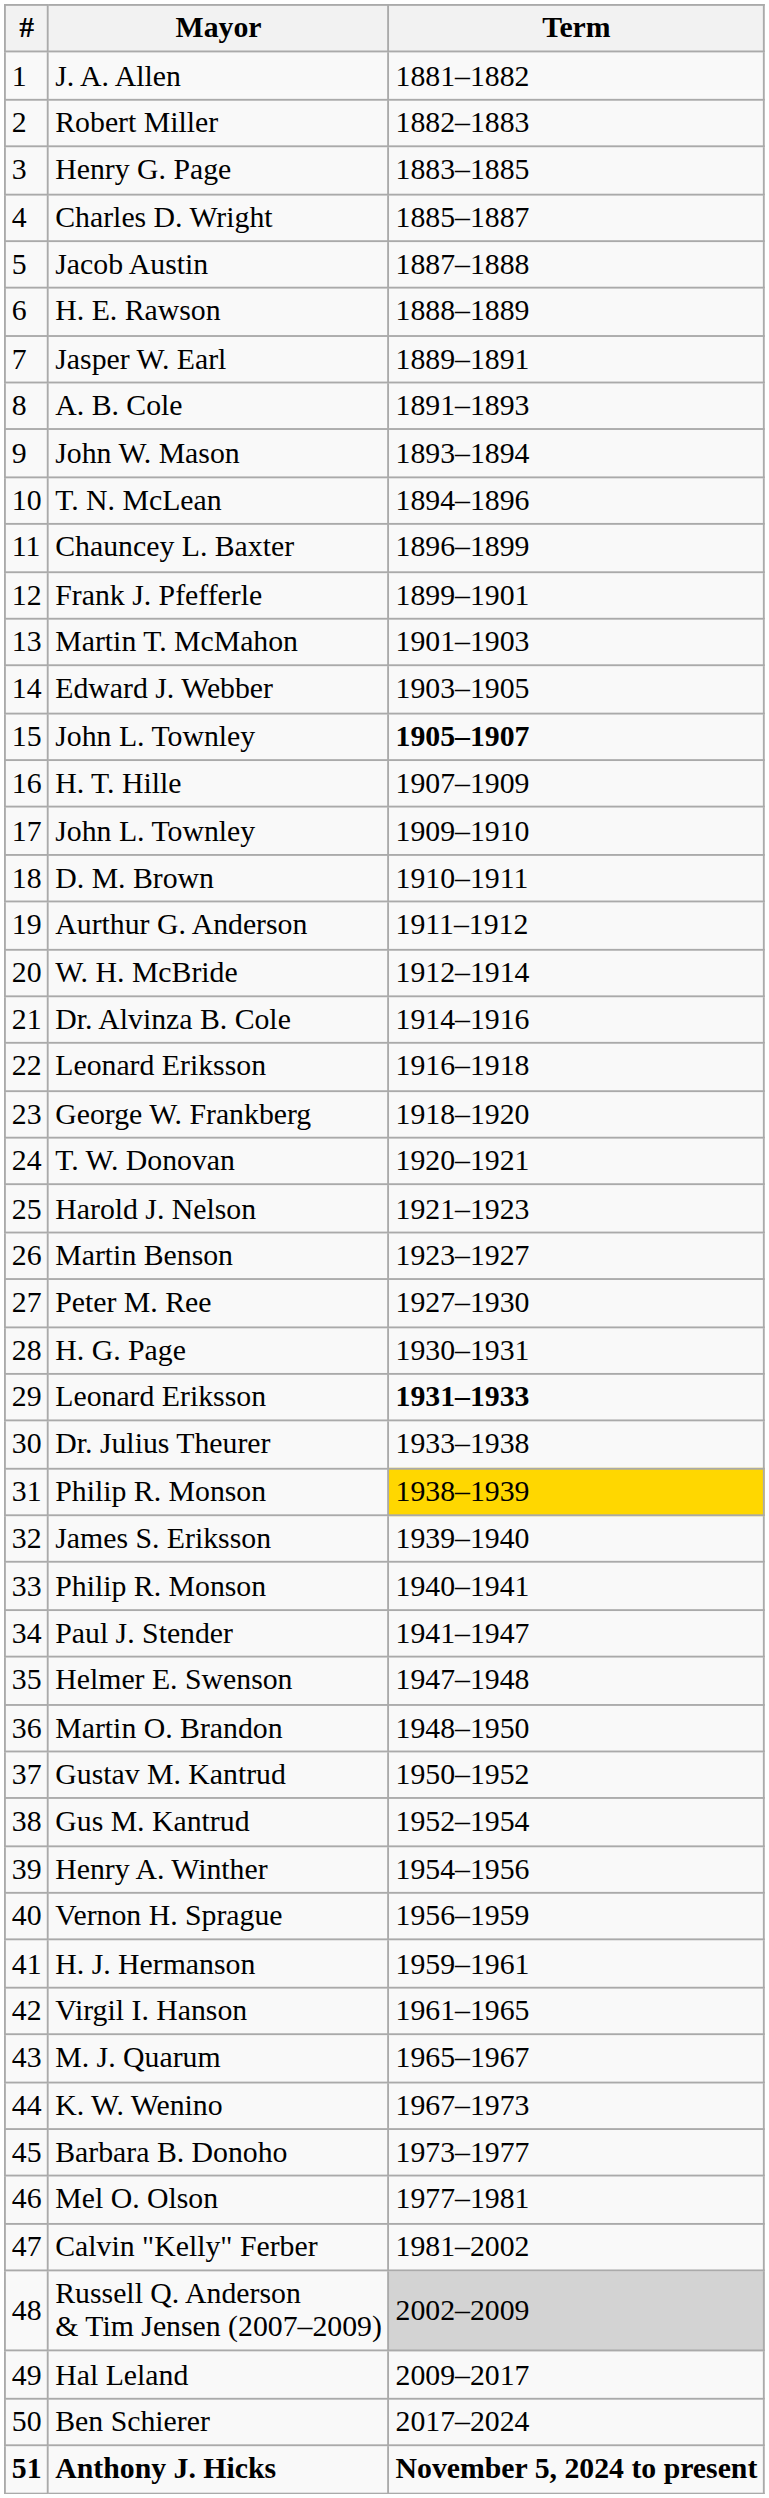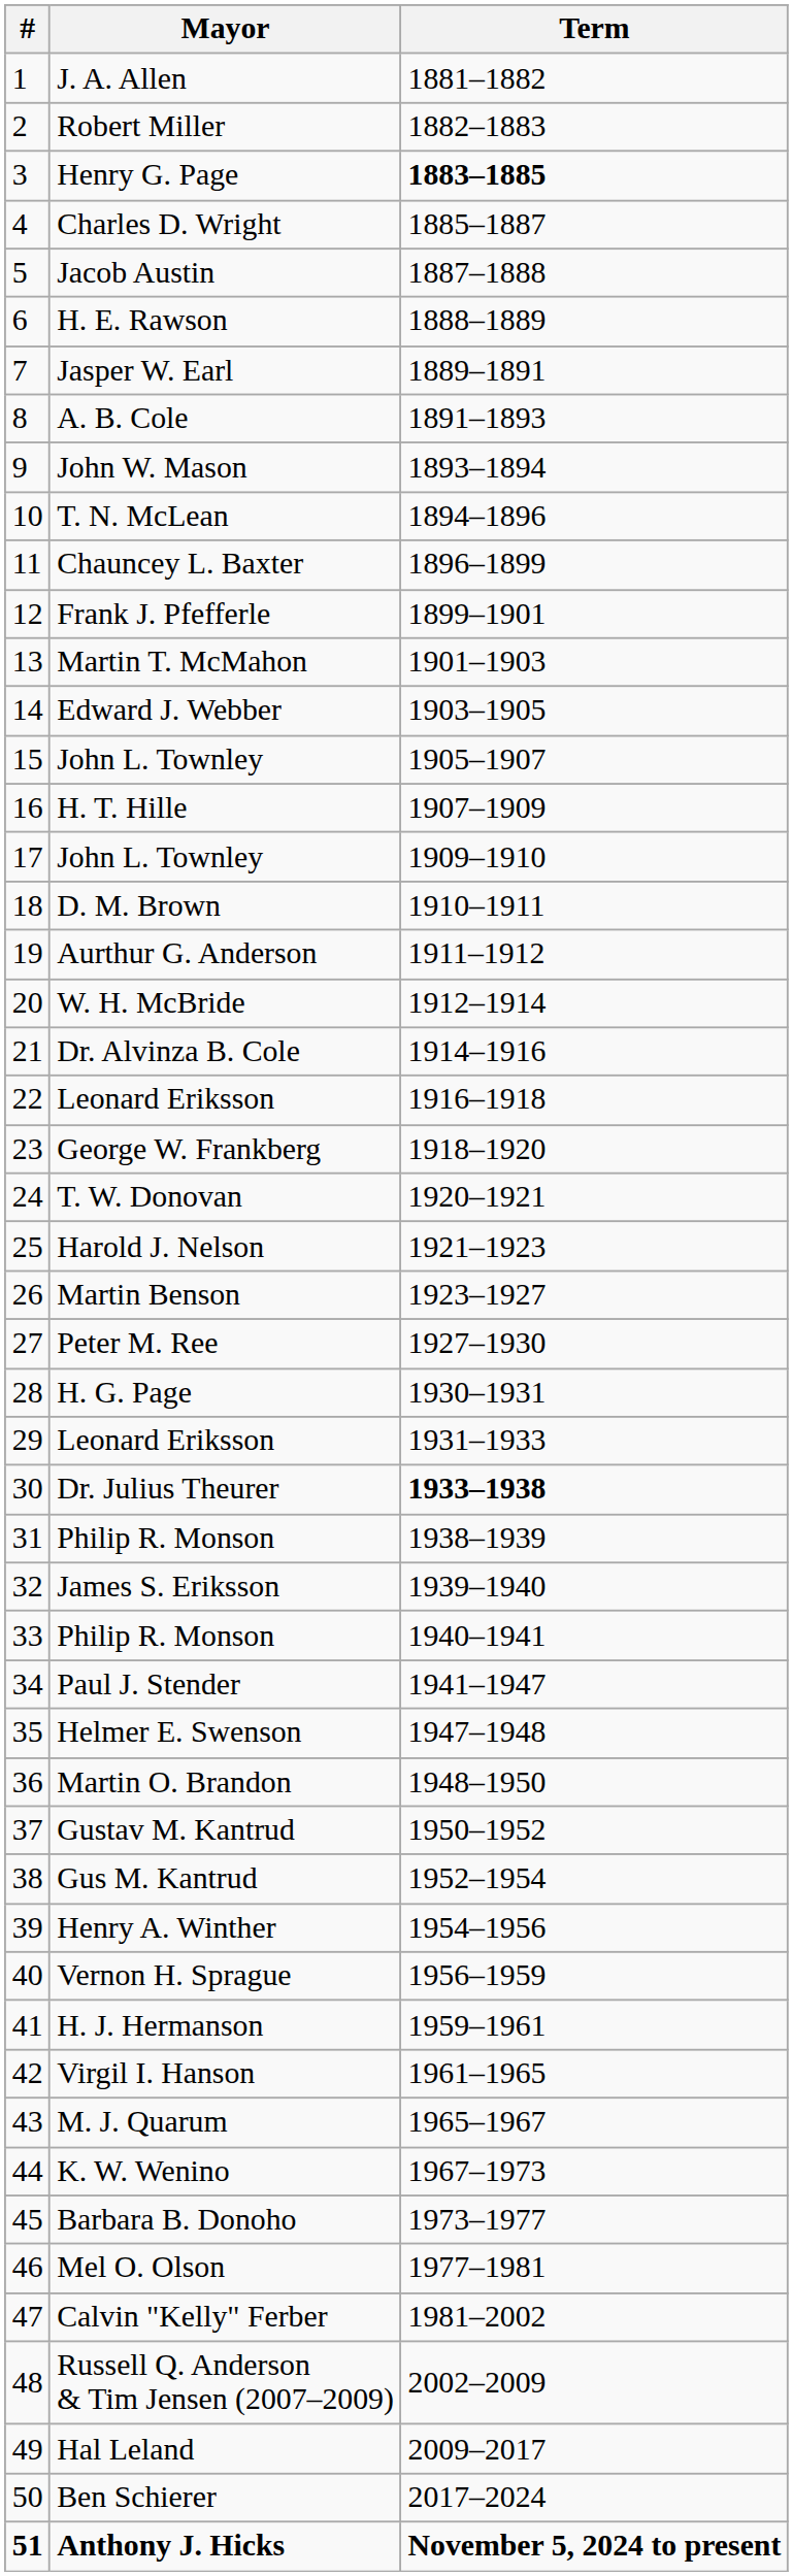Henry G. Page | Term: normal -> bold
15 / John L. Townley | Term: bold -> normal
29 / Leonard Eriksson | Term: bold -> normal
Dr. Julius Theurer | Term: normal -> bold
31 / Philip R. Monson | Term: gold background -> no background
Russell Q. Anderson & Tim Jensen (2007–2009) | Term: lightgrey background -> no background
